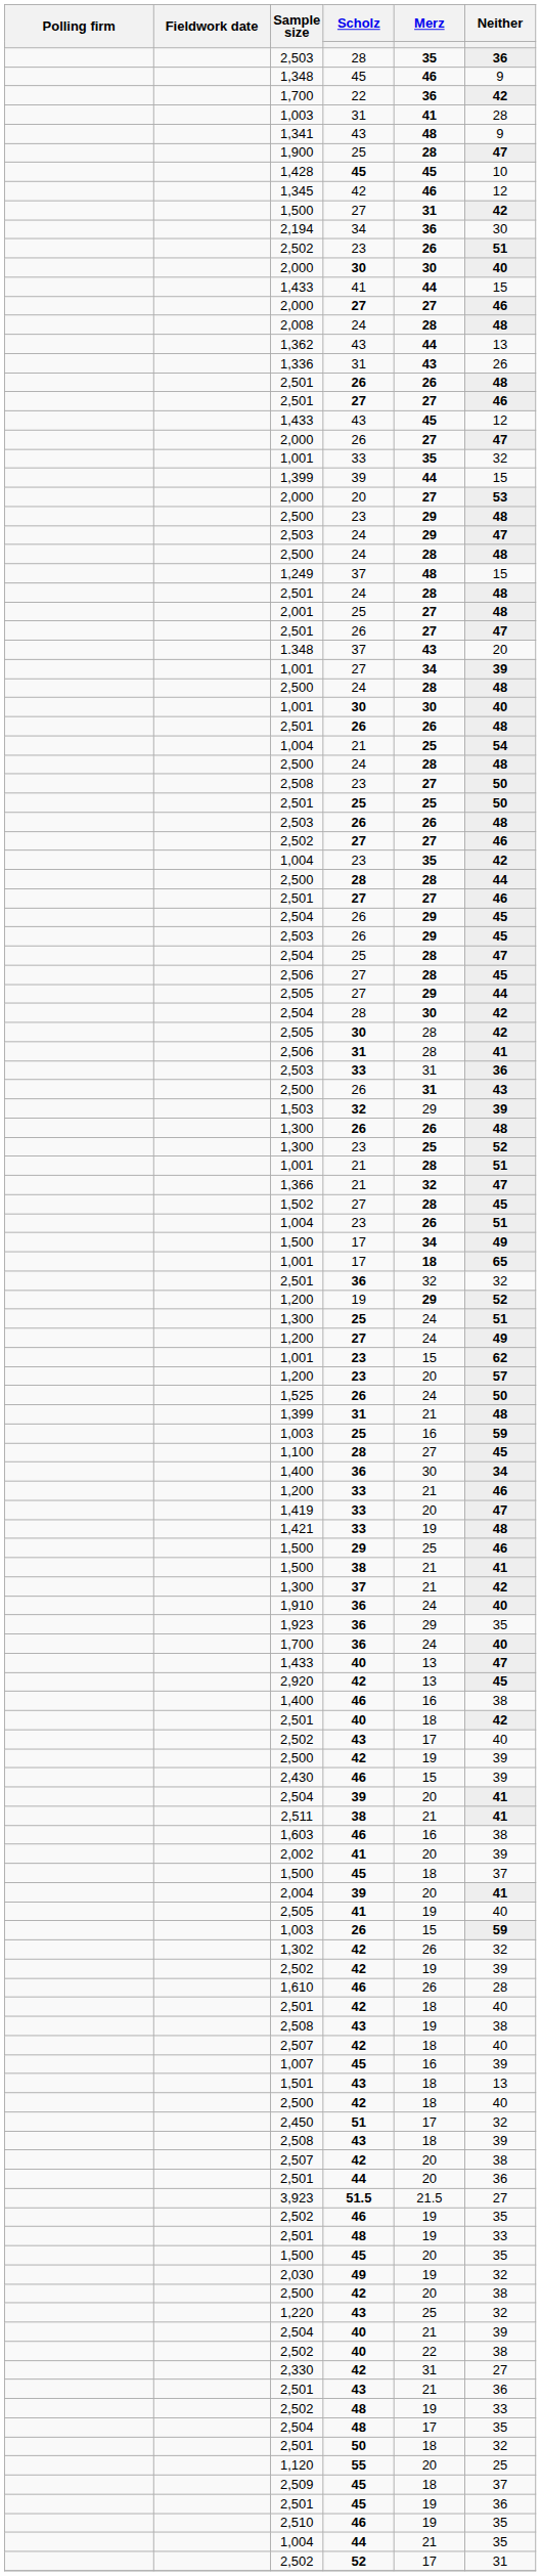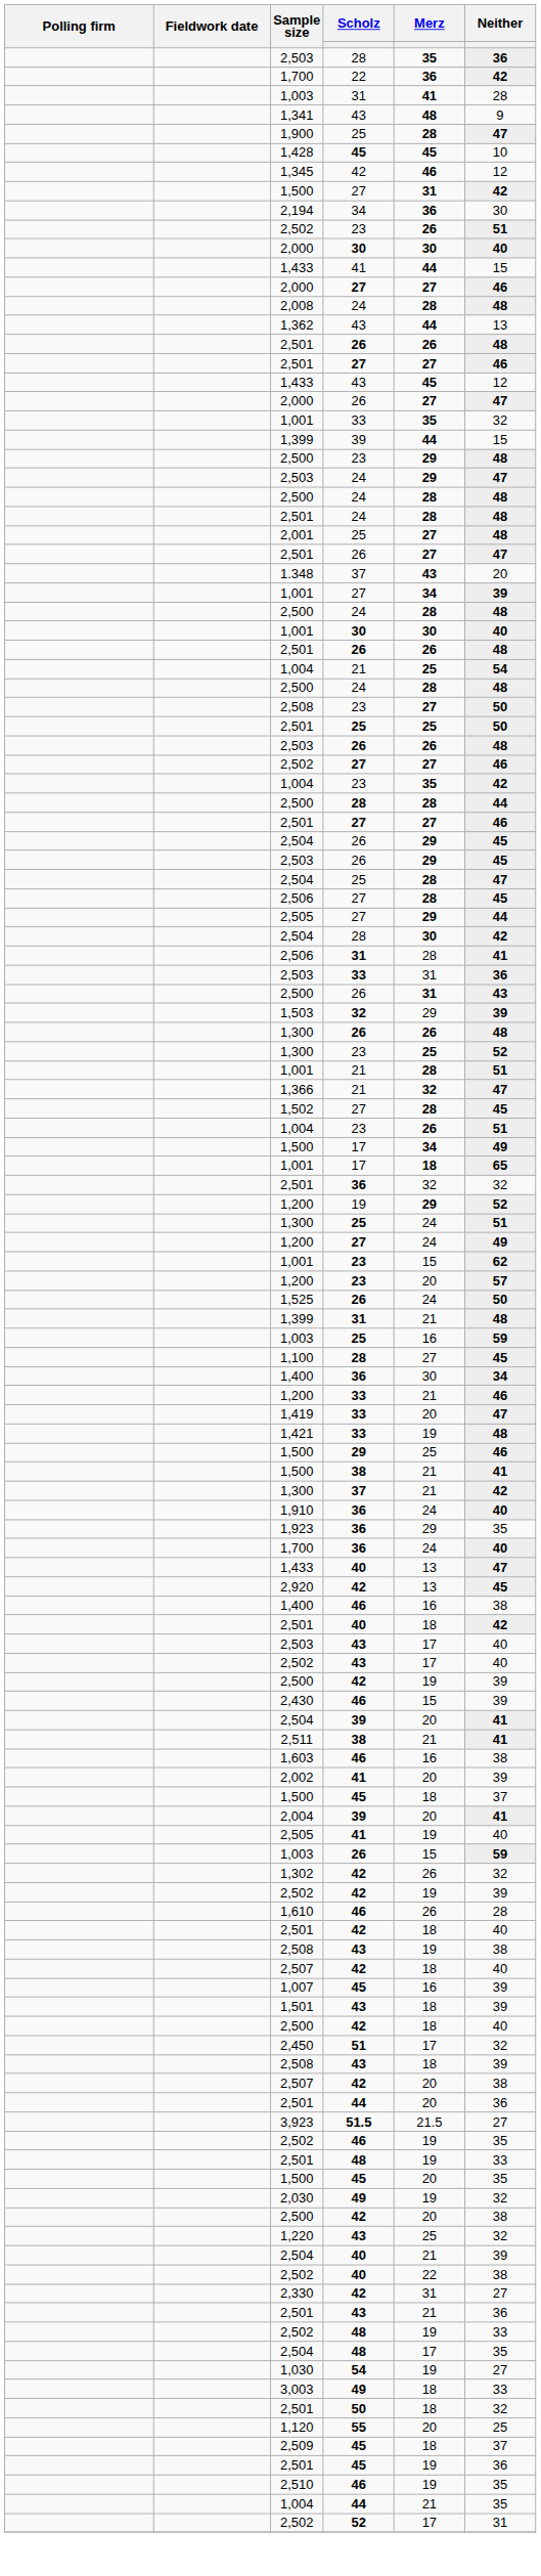- row: 1,348 | 45 | 46 | 9
- row: 1,336 | 31 | 43 | 26
- row: 2,000 | 20 | 27 | 53
- row: 1,249 | 37 | 48 | 15
- row: 2,505 | 30 | 28 | 42
+ row: 2,503 | 43 | 17 | 40
1,501 | Neither: 13 -> 39
+ row: 1,030 | 54 | 19 | 27
+ row: 3,003 | 49 | 18 | 33
